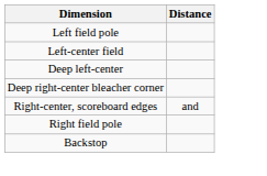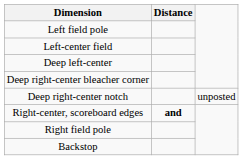+ row: Deep right-center notch | unposted
Right-center, scoreboard edges | Distance: normal -> bold
